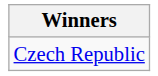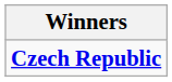row 2 | column 1: normal -> bold
